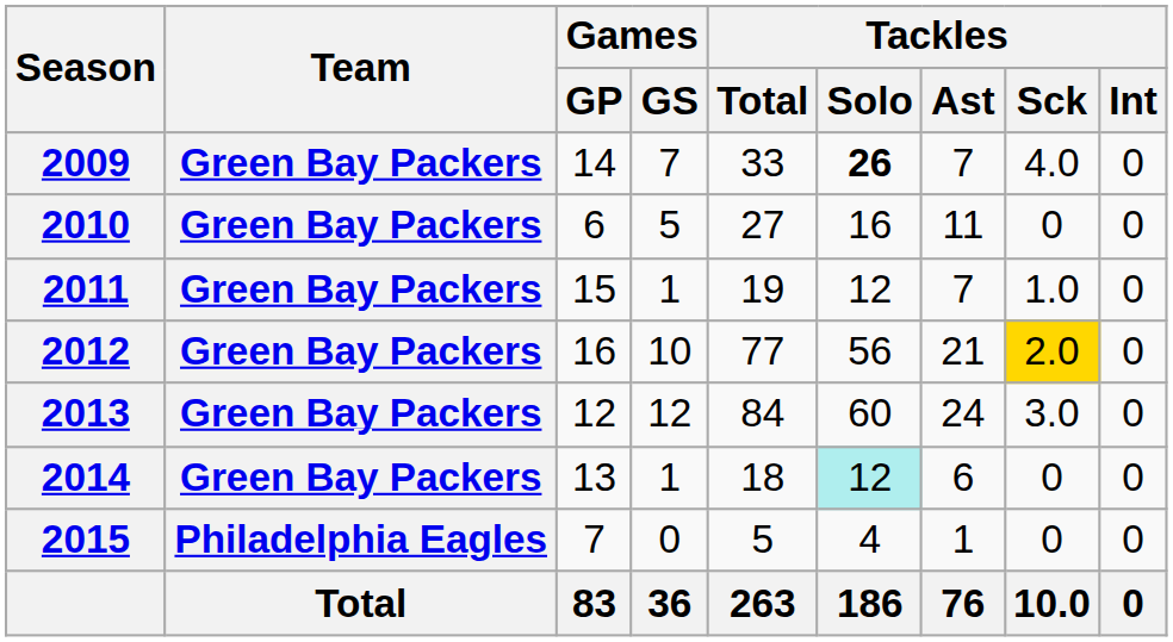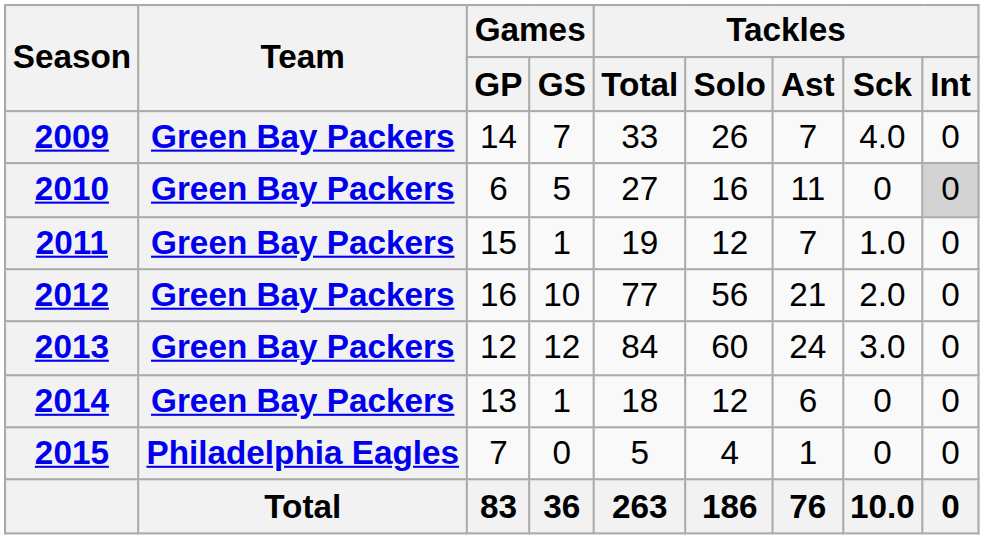2009 | Tackles / Solo: bold -> normal
2010 | Tackles / Int: no background -> lightgrey background
2012 | Tackles / Sck: gold background -> no background
2014 | Tackles / Solo: paleturquoise background -> no background
